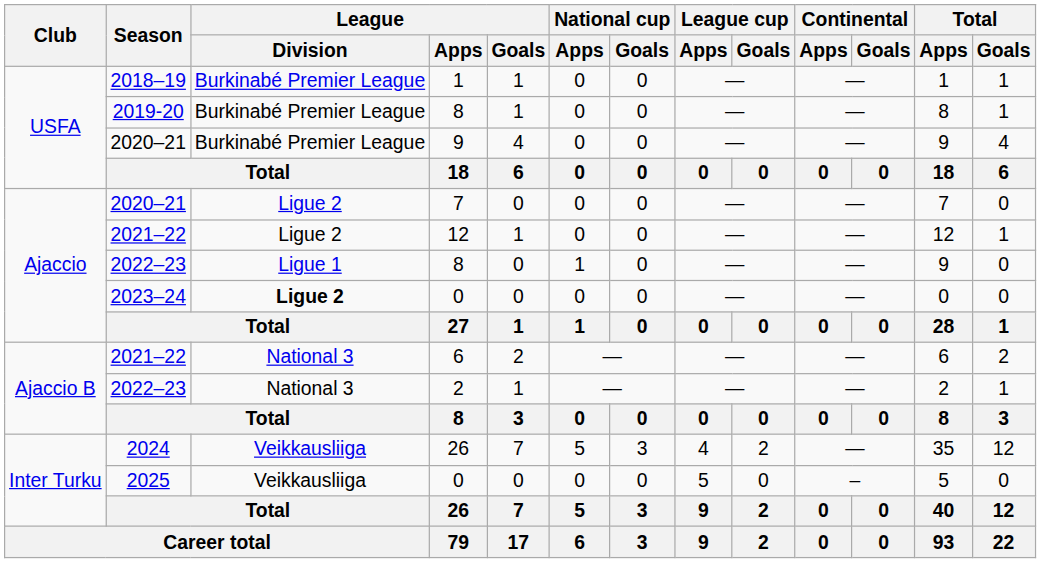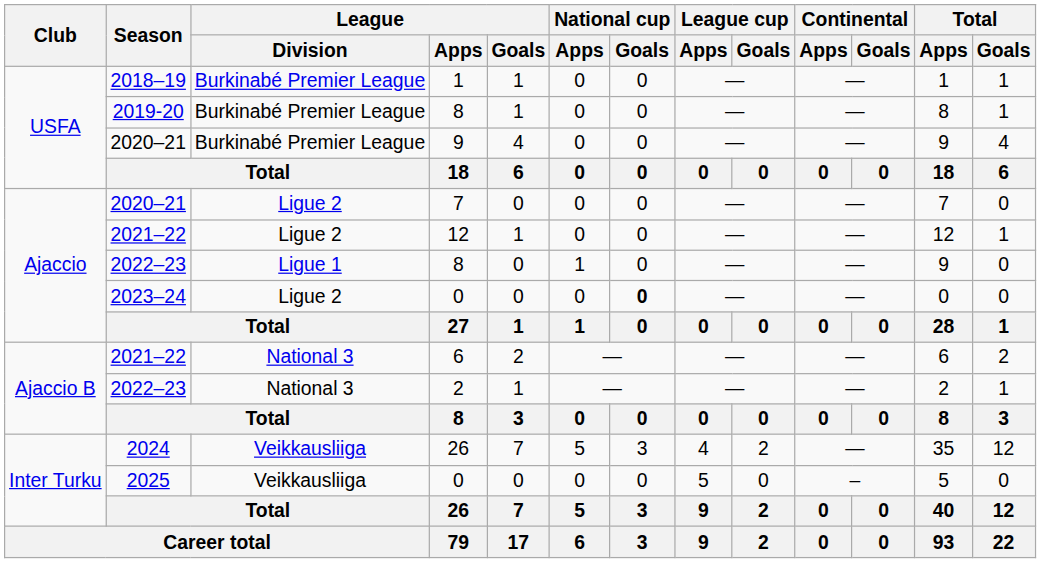2023–24 / 0 | League / Division: bold -> normal
2023–24 / 0 | National cup / Goals: normal -> bold
